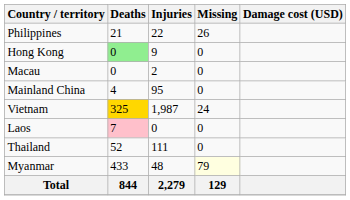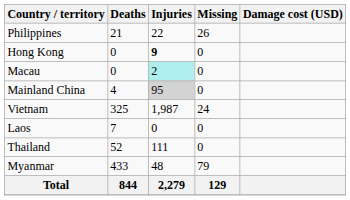Hong Kong | Deaths: lightgreen background -> no background
Hong Kong | Injuries: normal -> bold
Macau | Injuries: no background -> paleturquoise background
Mainland China | Injuries: no background -> lightgrey background
Vietnam | Deaths: gold background -> no background
Laos | Deaths: pink background -> no background
Myanmar | Missing: lightyellow background -> no background
